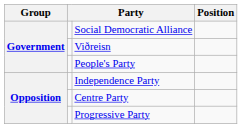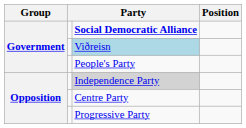Social Democratic Alliance | column 3: normal -> bold
Viðreisn | column 3: no background -> lightblue background
Independence Party | column 3: no background -> lightgrey background
